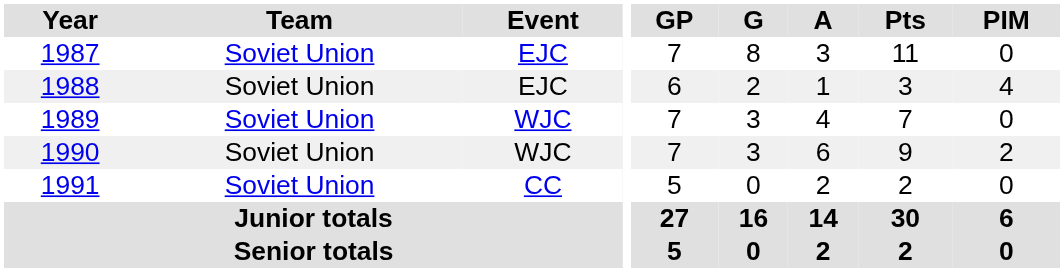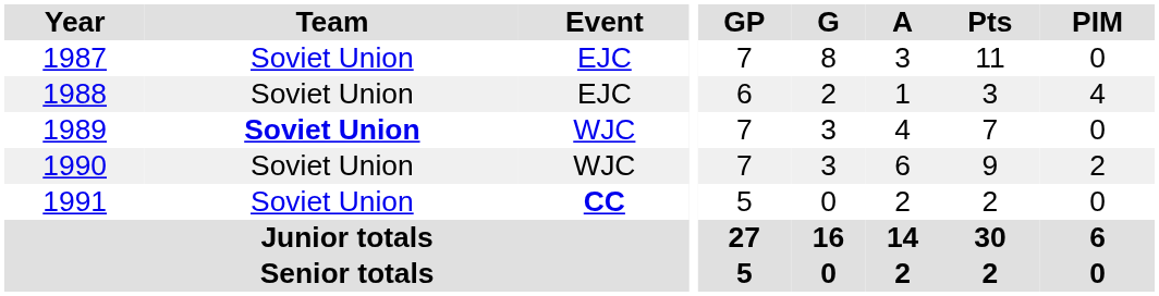1989 | Team: normal -> bold
1991 | Event: normal -> bold
